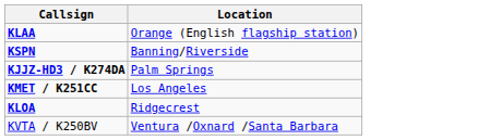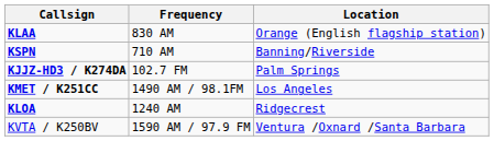+ column: Frequency | 830 AM | 710 AM | 102.7 FM | 1490 AM / 98.1FM | 1240 AM | 1590 AM / 97.9 FM
